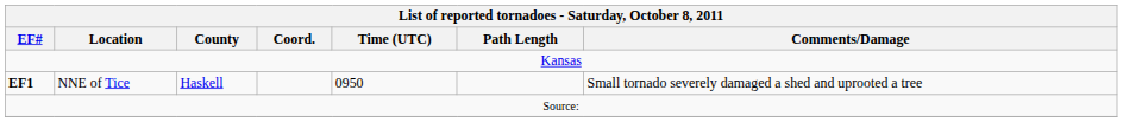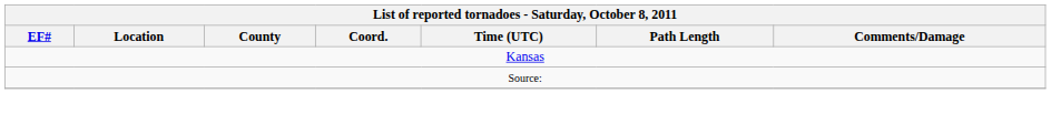- row: EF1 | NNE of Tice | Haskell | 0950 | Small tornado severely damaged a shed and uprooted a tree
